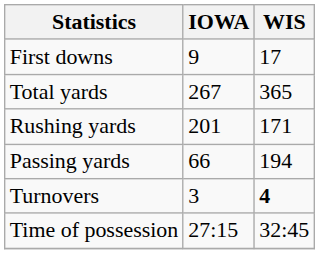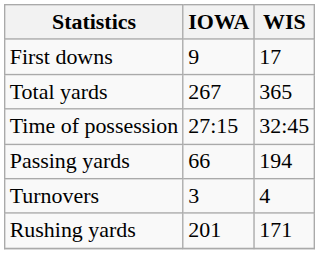rows swapped: Rushing yards <-> Time of possession
Turnovers | WIS: bold -> normal
